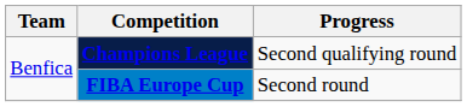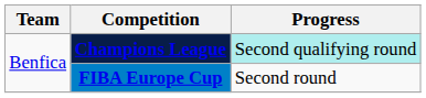Champions League | Progress: no background -> paleturquoise background
